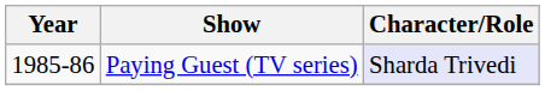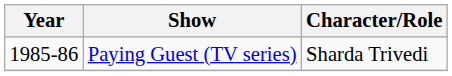Paying Guest (TV series) | Character/Role: lavender background -> no background
